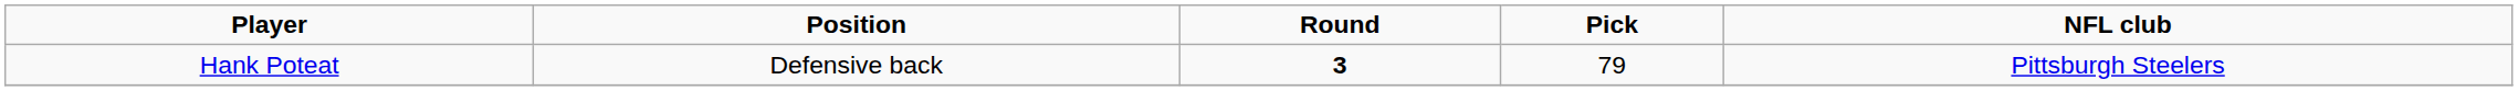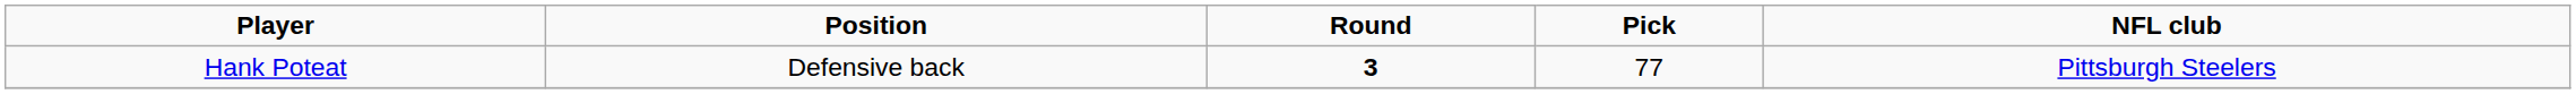Hank Poteat | Pick: 79 -> 77
